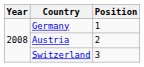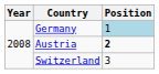Germany | Position: no background -> lightblue background
Austria | Position: normal -> bold
